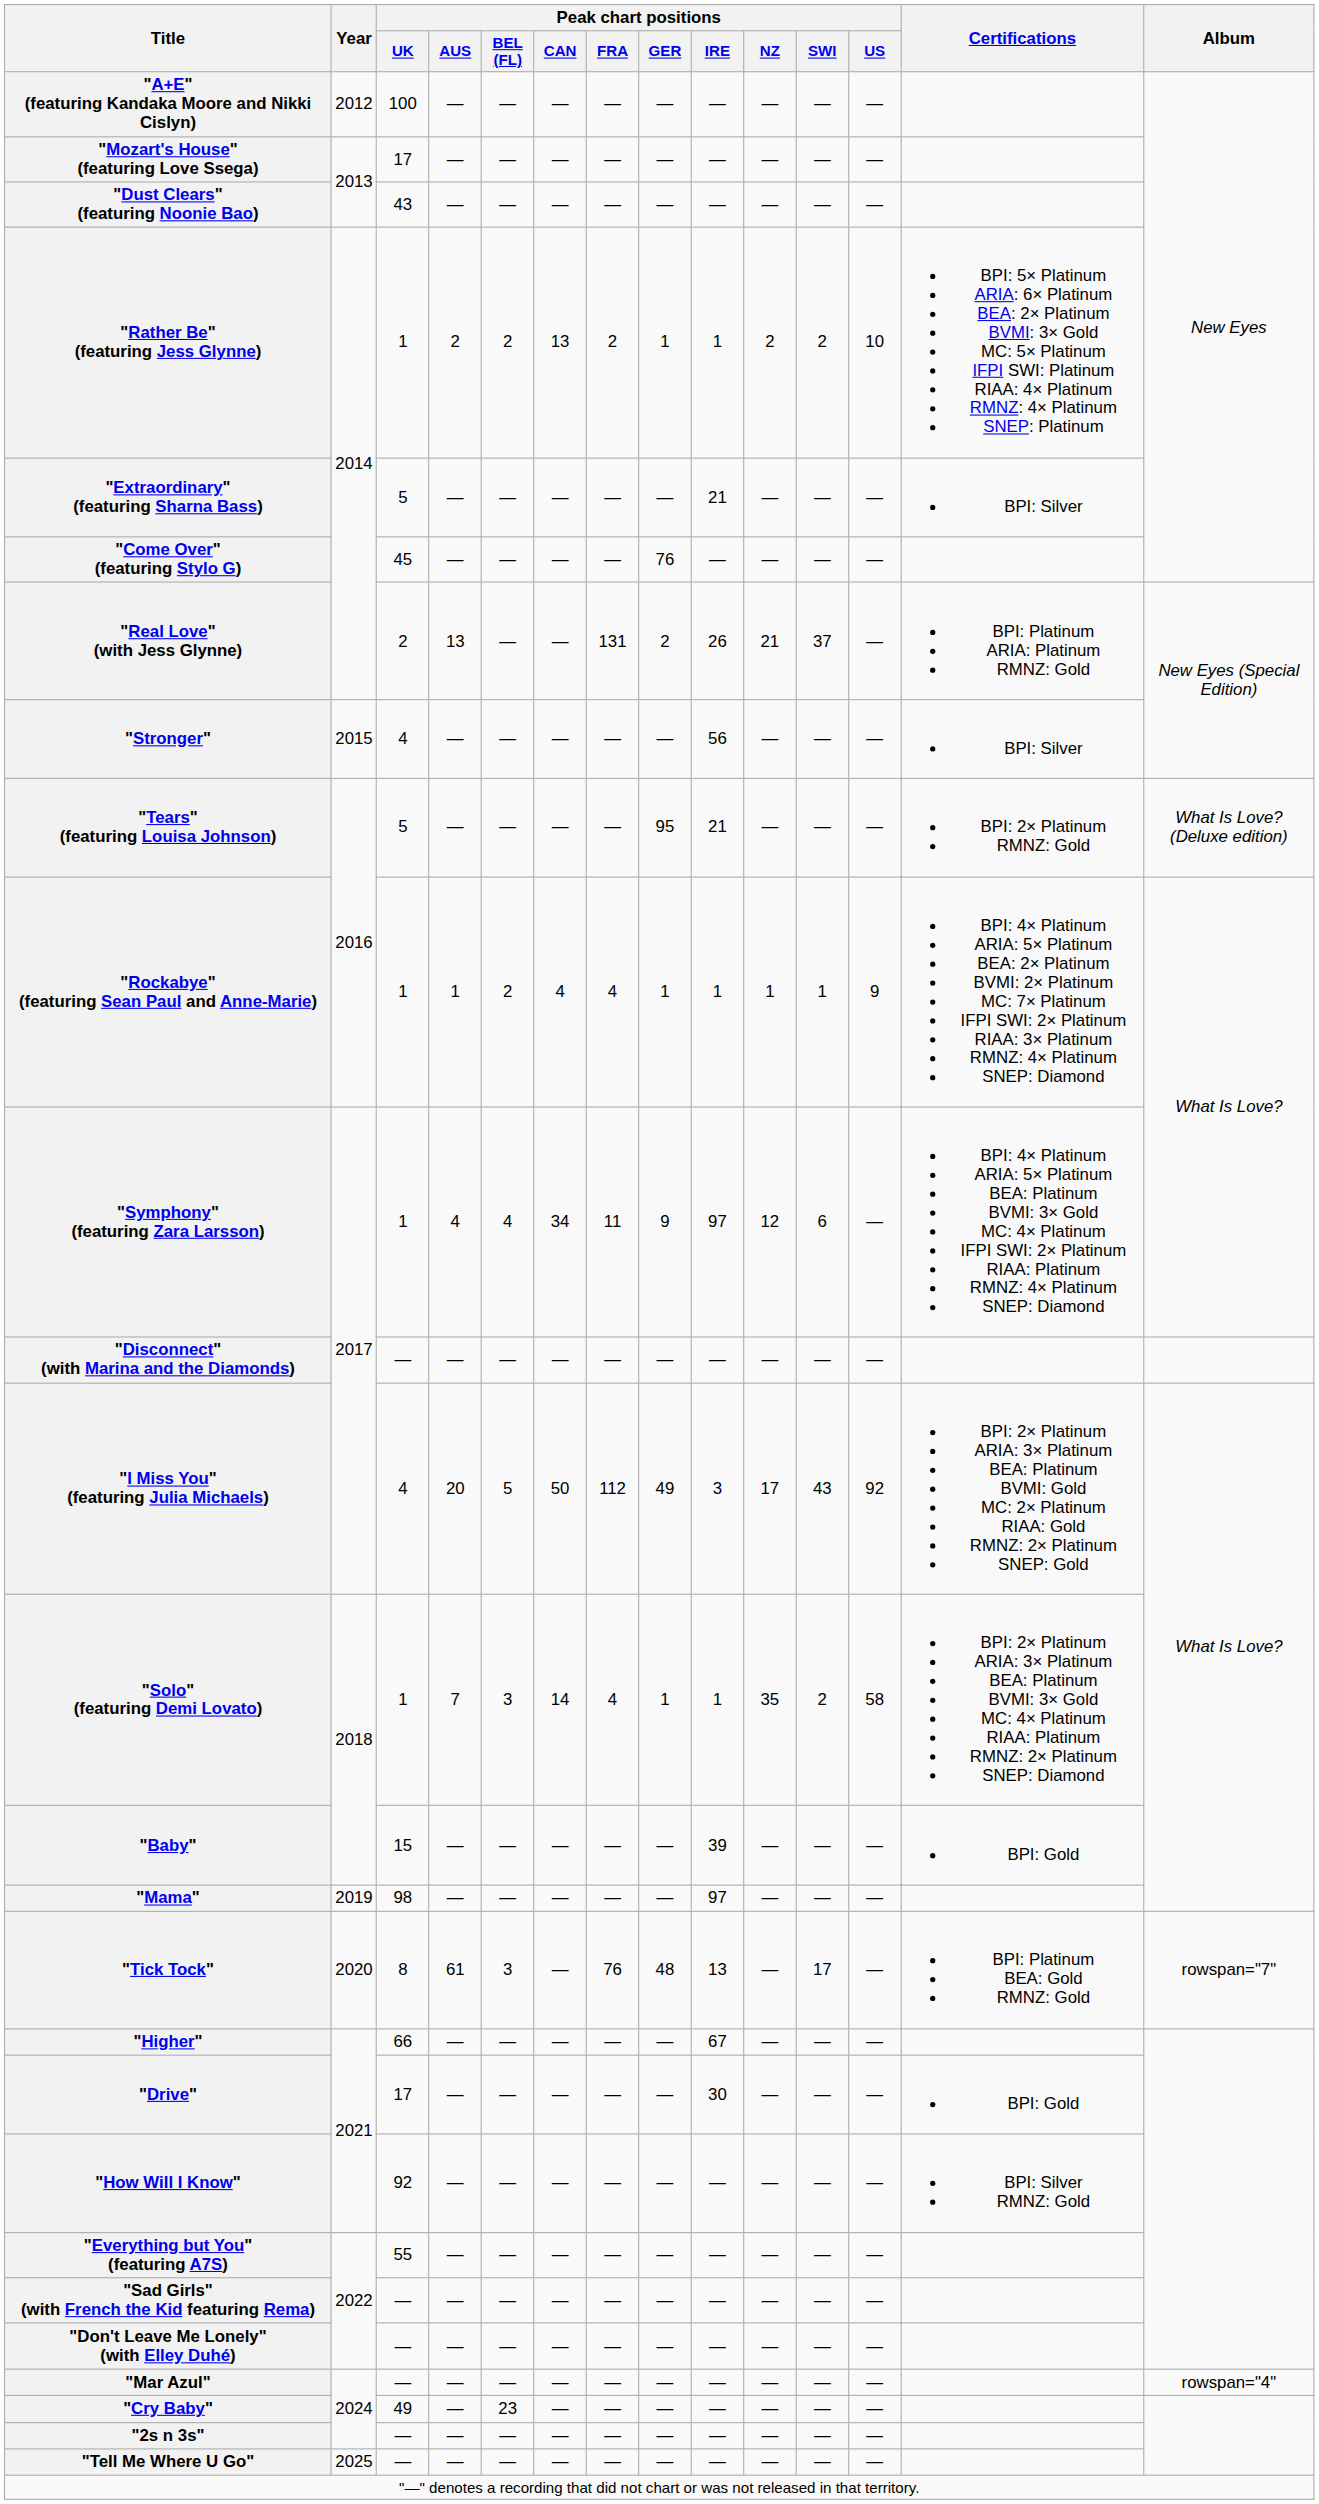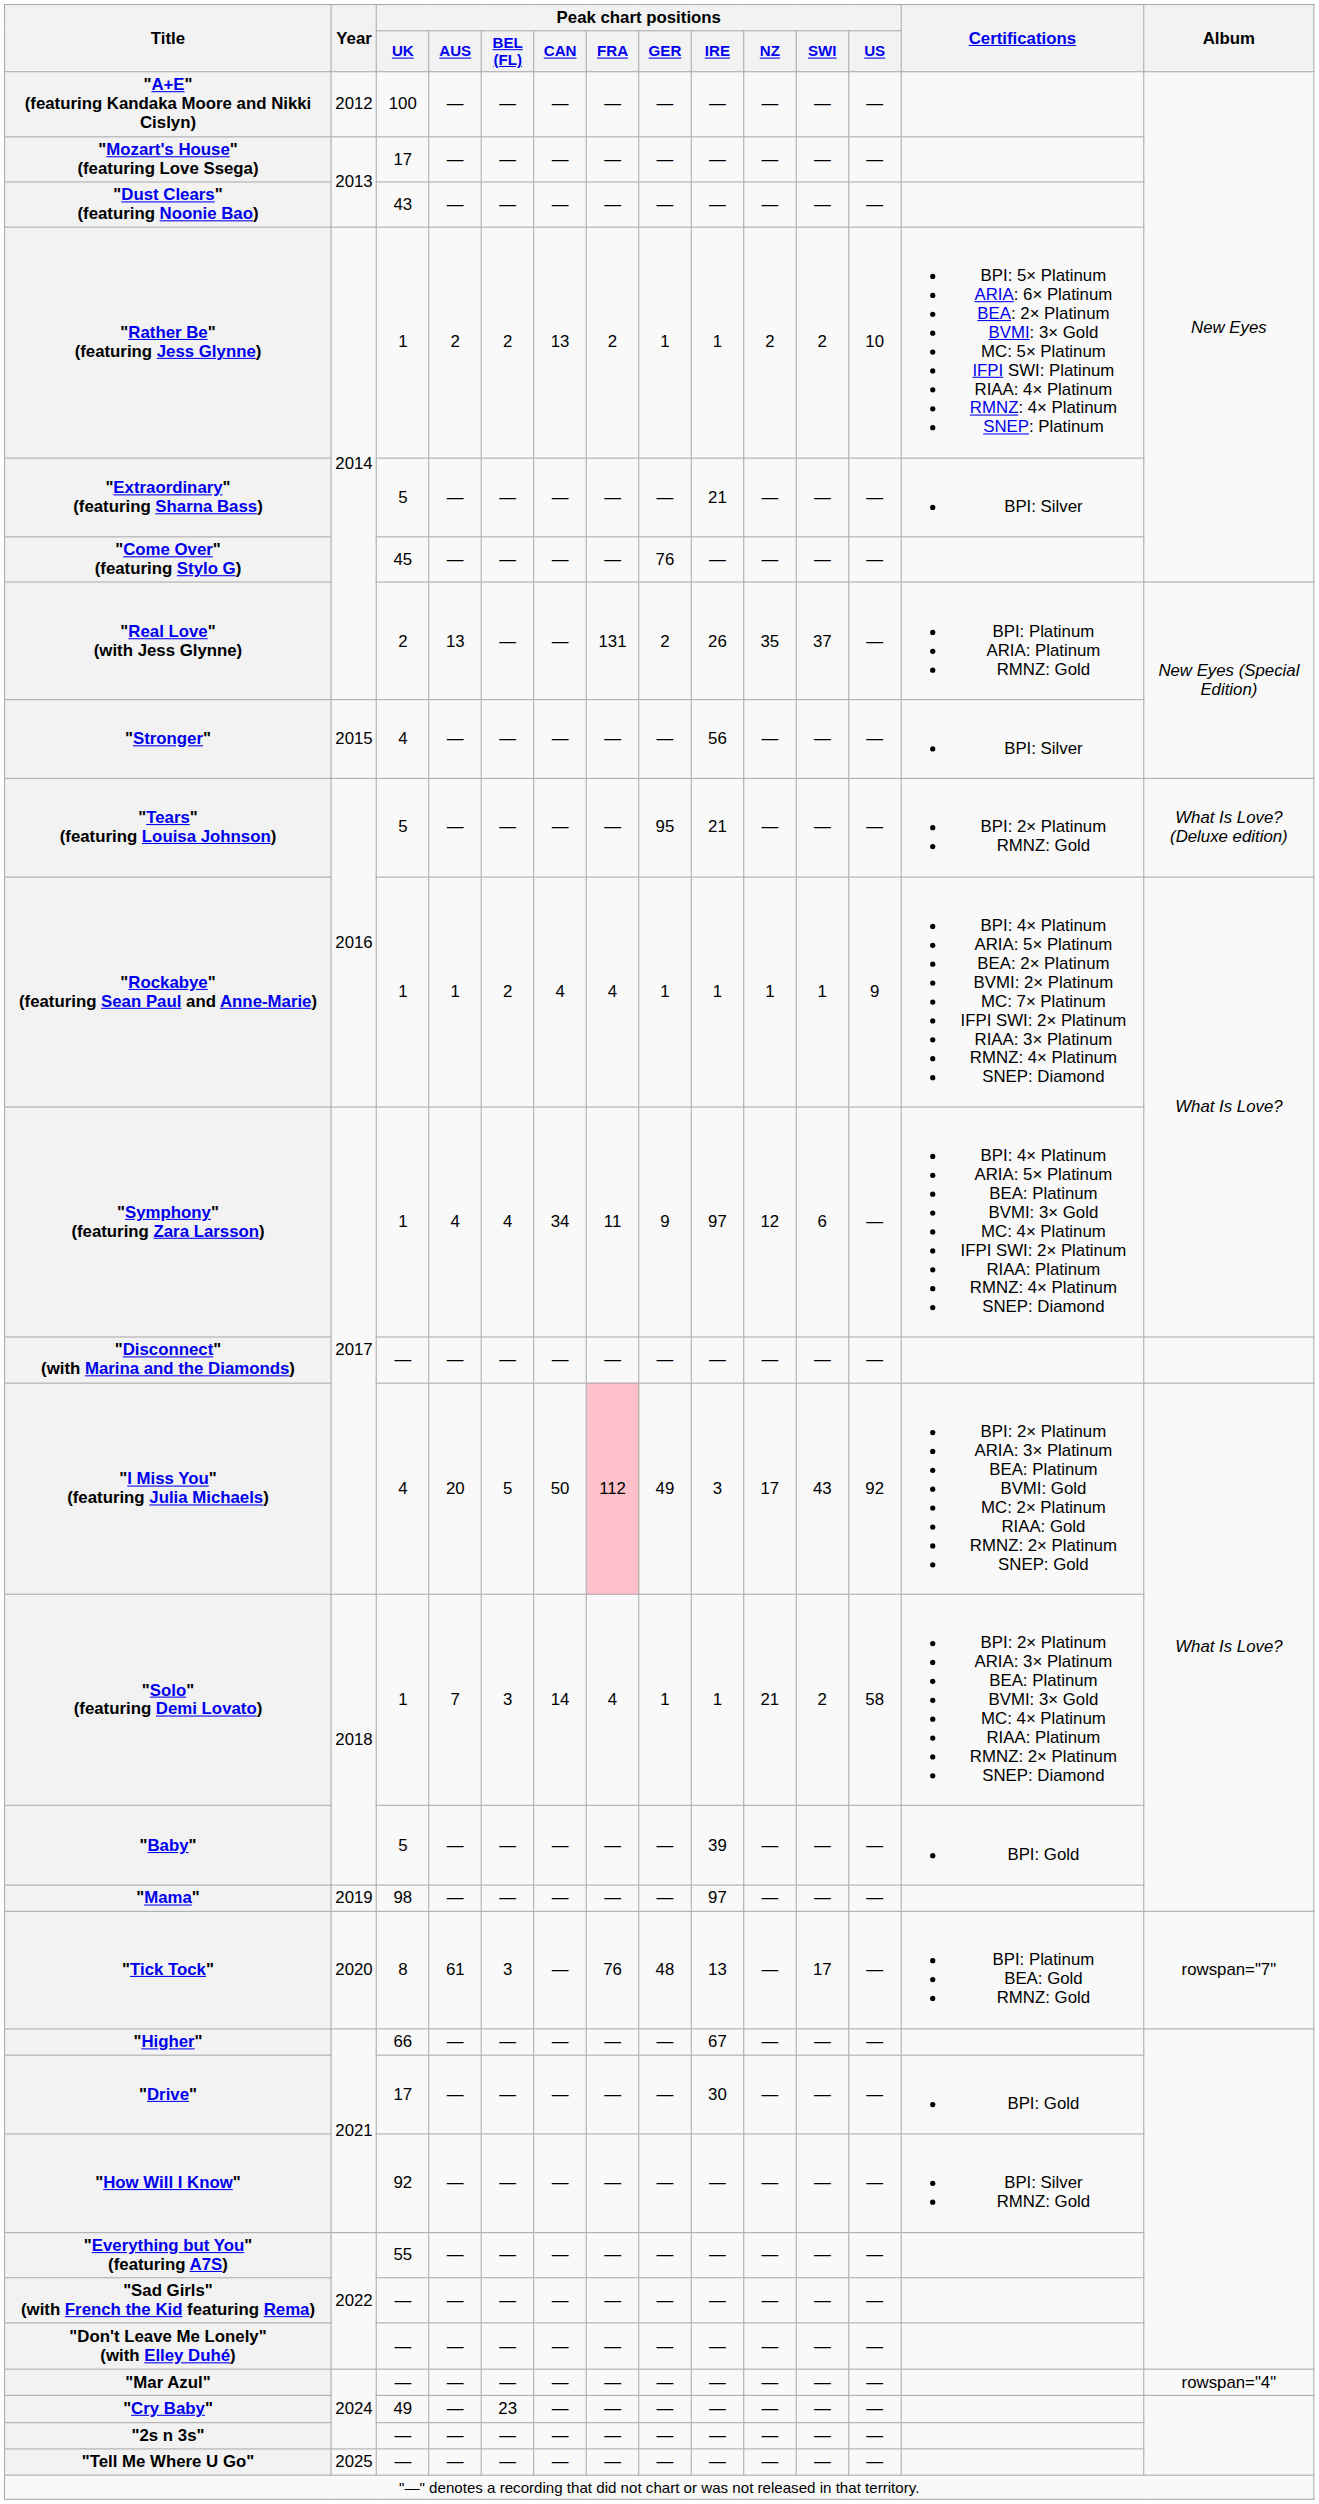"Real Love" (with Jess Glynne) | Peak chart positions / NZ: 21 -> 35
"I Miss You" (featuring Julia Michaels) | Peak chart positions / FRA: no background -> pink background
"Solo" (featuring Demi Lovato) | Peak chart positions / NZ: 35 -> 21
"Baby" | Peak chart positions / UK: 15 -> 5
